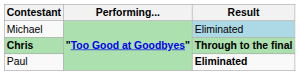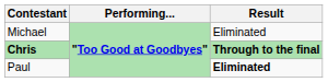Michael | Result: lightblue background -> no background
